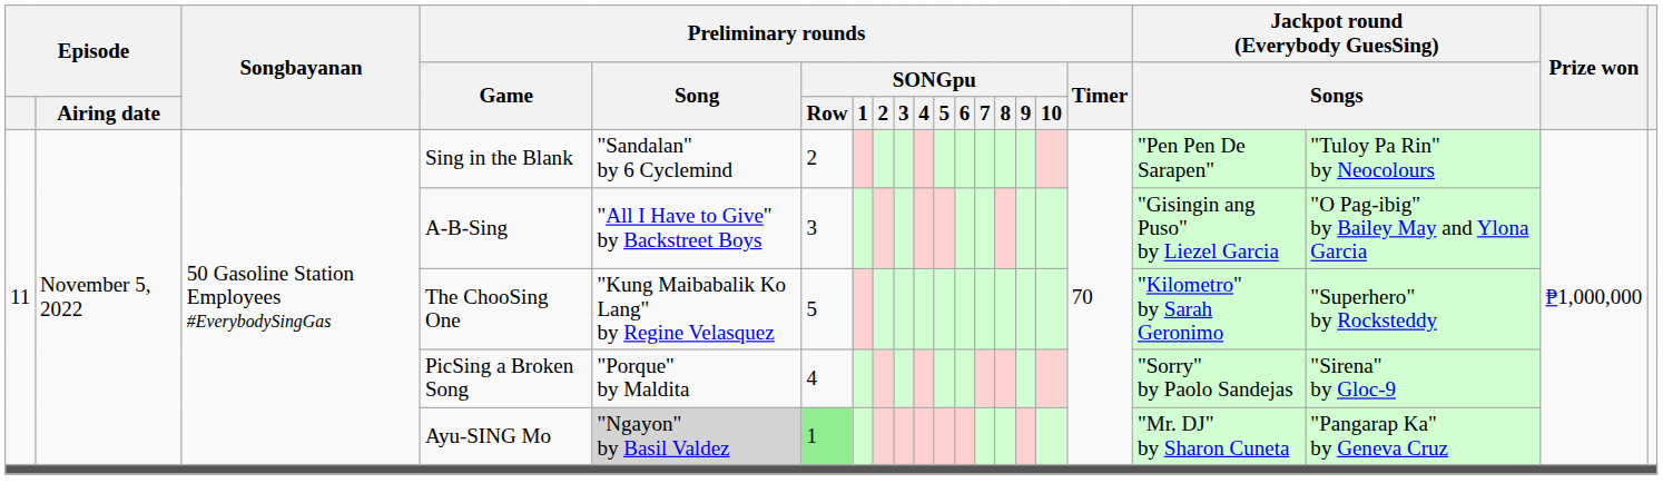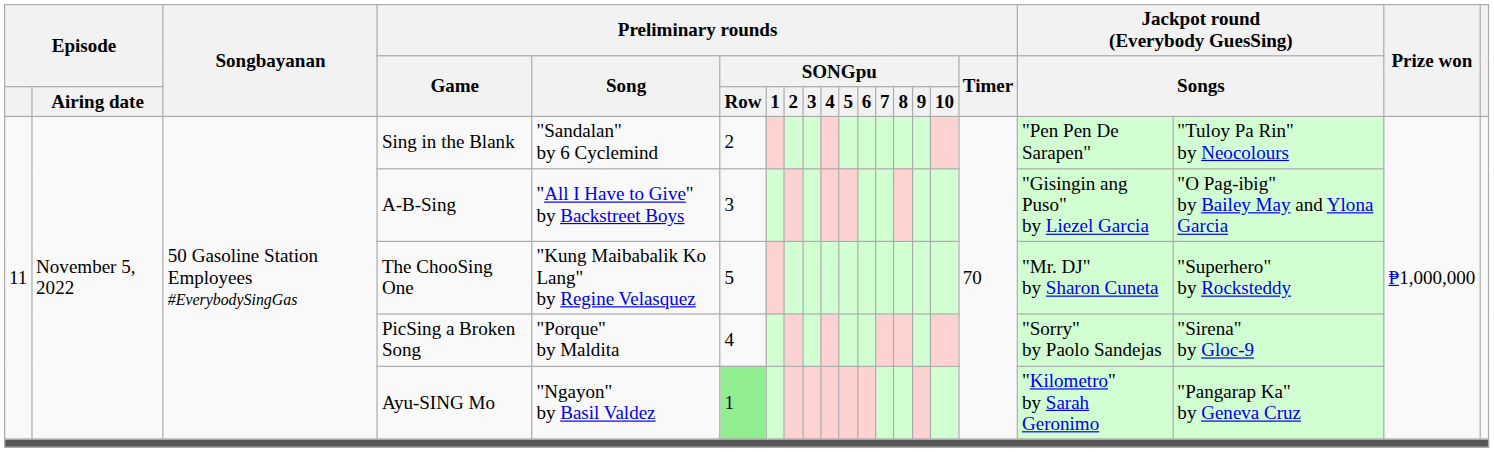The ChooSing One | column 18: "Kilometro" by Sarah Geronimo -> "Mr. DJ" by Sharon Cuneta
Ayu-SING Mo | Preliminary rounds / Song: lightgrey background -> no background
Ayu-SING Mo | column 18: "Mr. DJ" by Sharon Cuneta -> "Kilometro" by Sarah Geronimo
